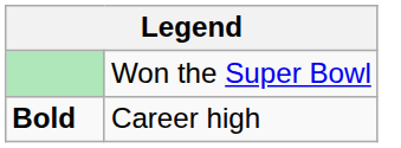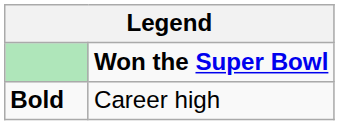row 2 | column 2: normal -> bold
